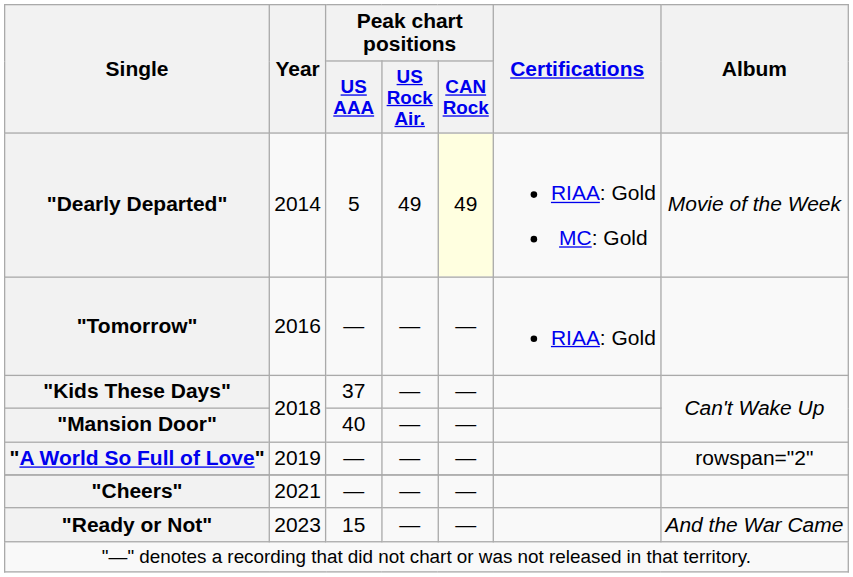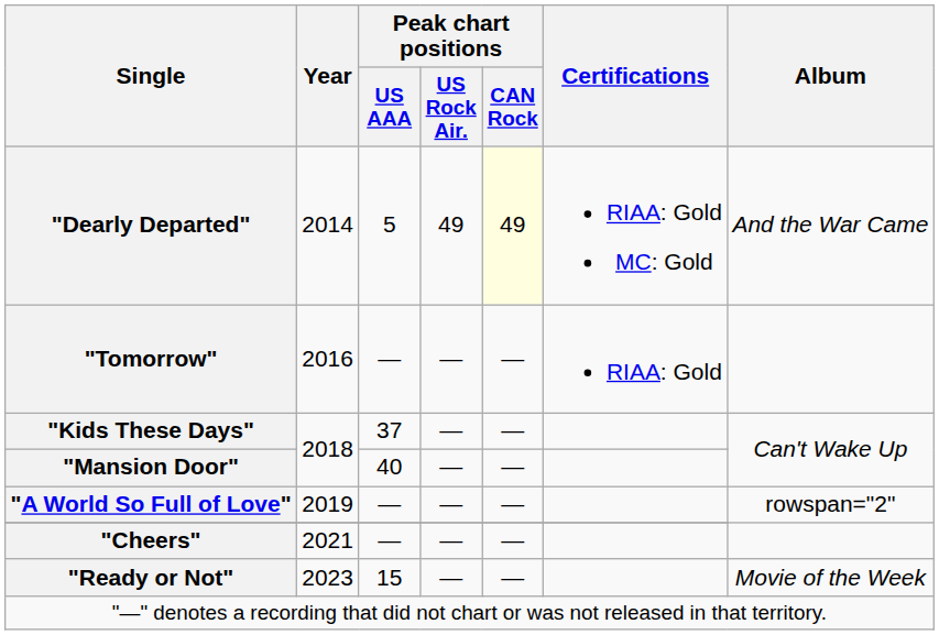"Dearly Departed" | Album: Movie of the Week -> And the War Came
"Ready or Not" | Album: And the War Came -> Movie of the Week
